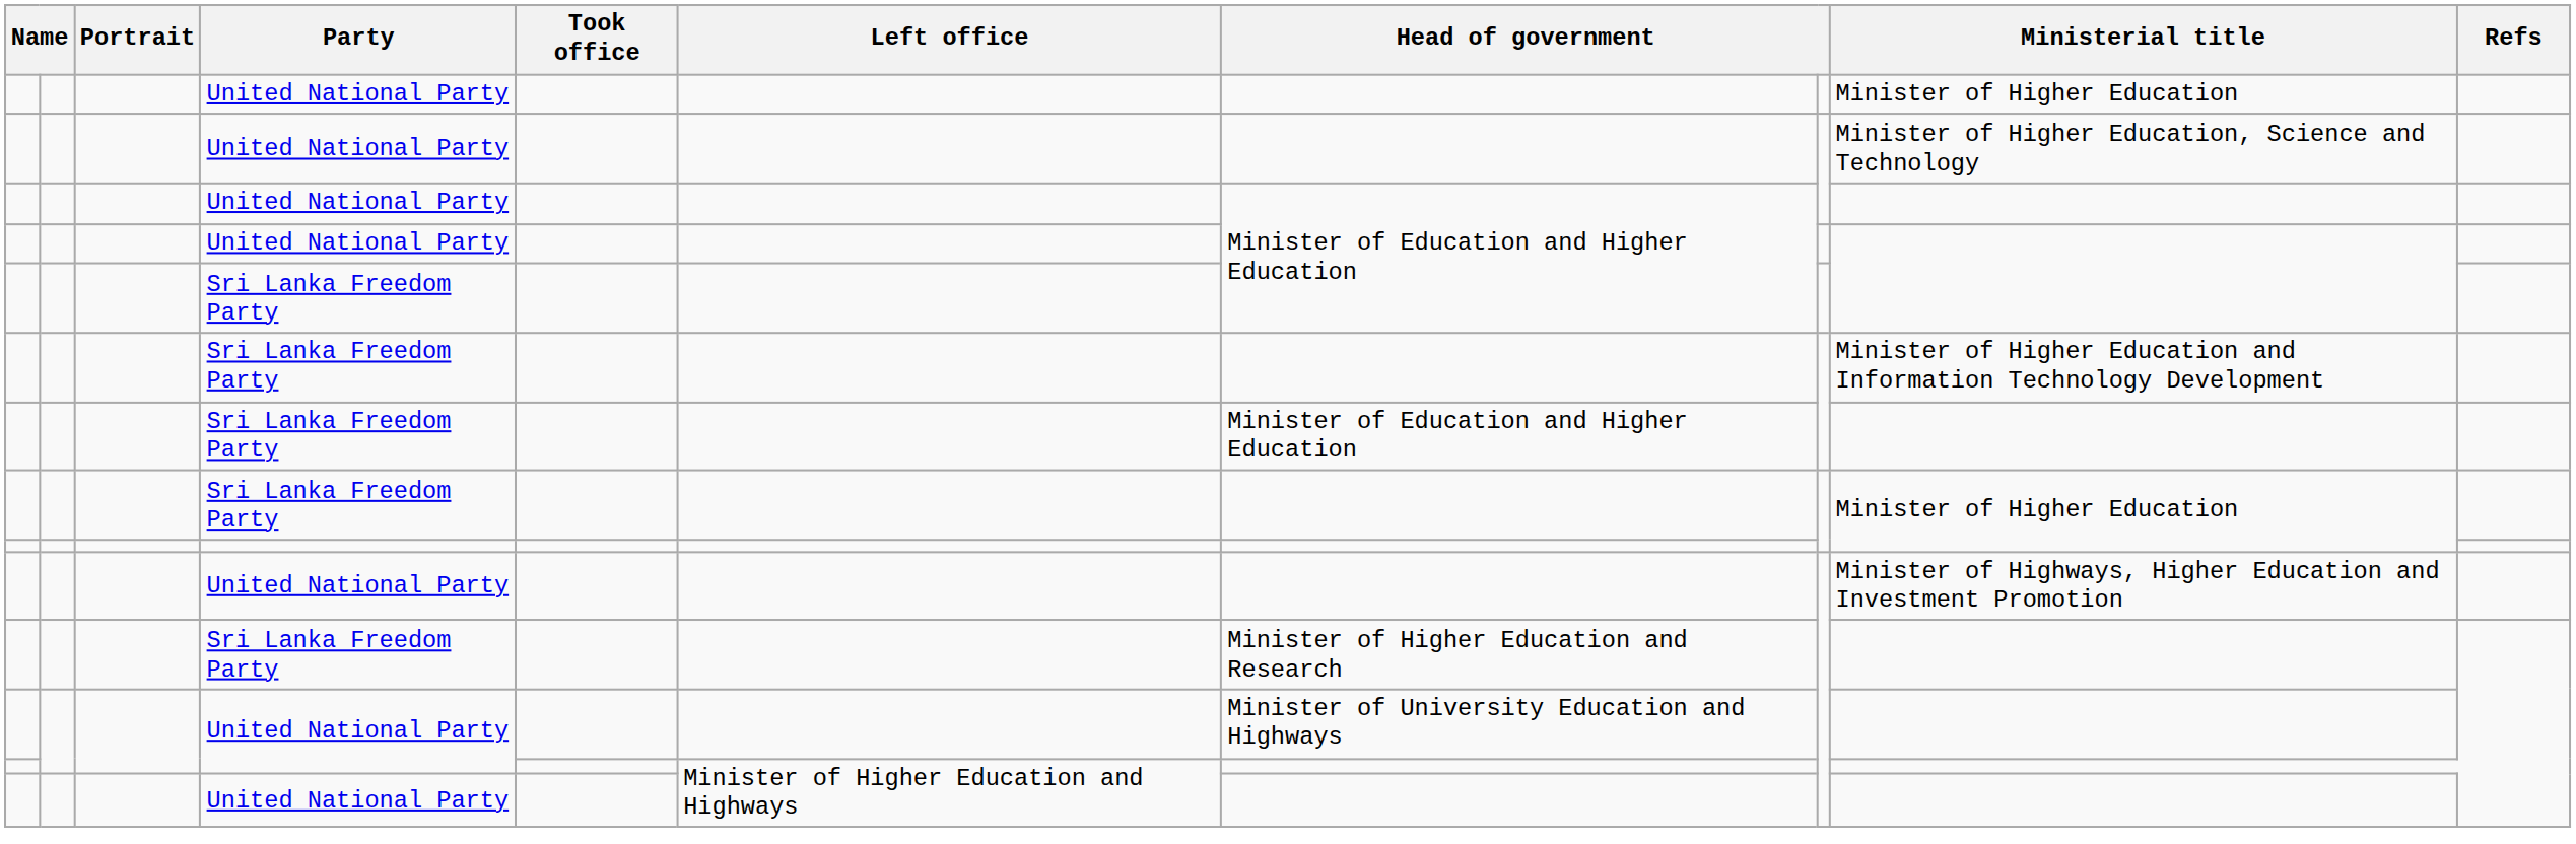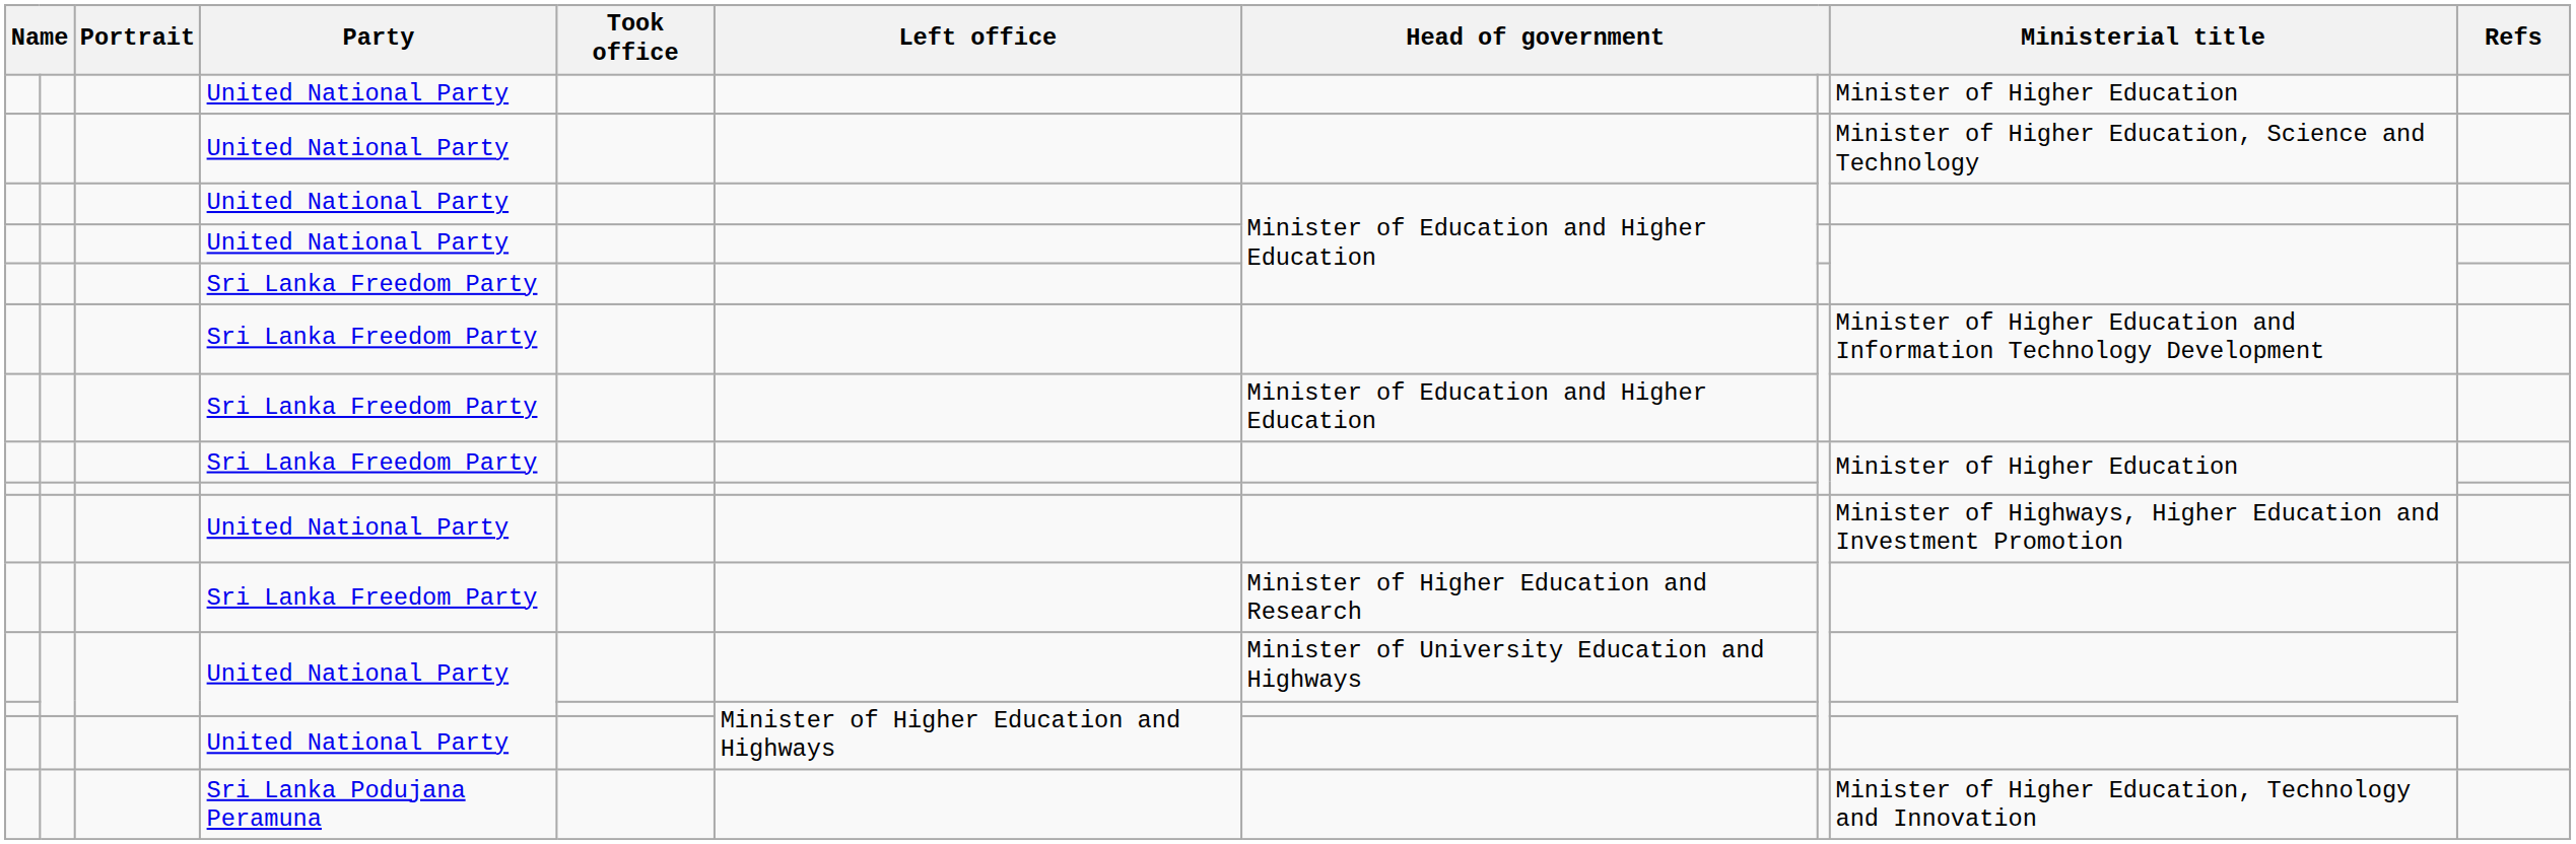+ row: Sri Lanka Podujana Peramuna | Minister of Higher Education, Technology and Innovation
